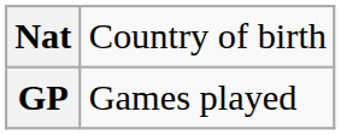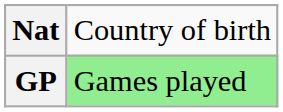GP | column 2: no background -> lightgreen background
